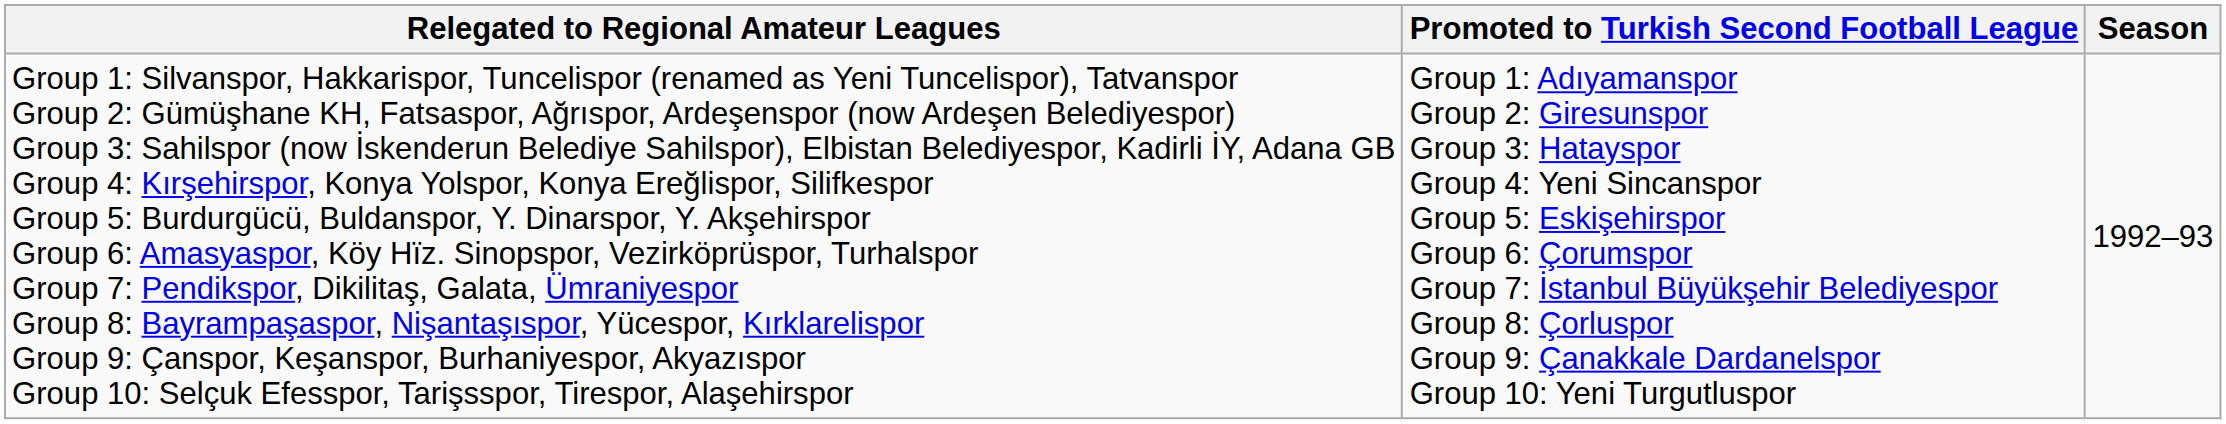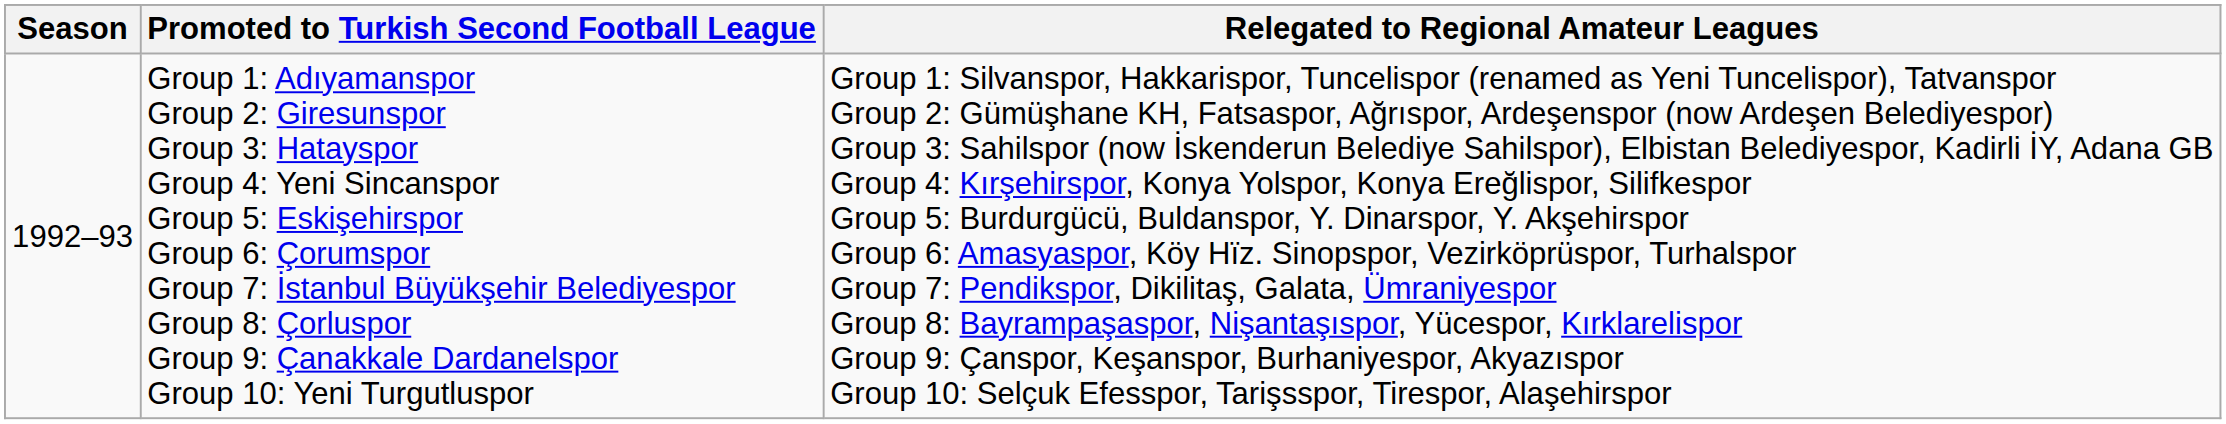columns swapped: Season <-> Relegated to Regional Amateur Leagues
